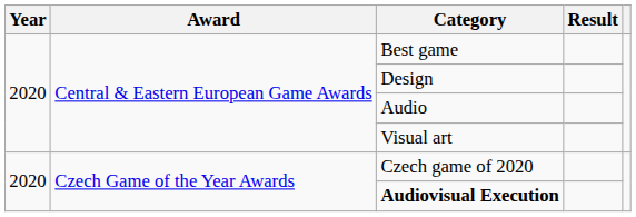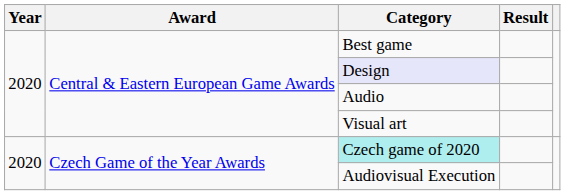Design | Category: no background -> lavender background
Czech game of 2020 | Category: no background -> paleturquoise background
Audiovisual Execution | Category: bold -> normal
